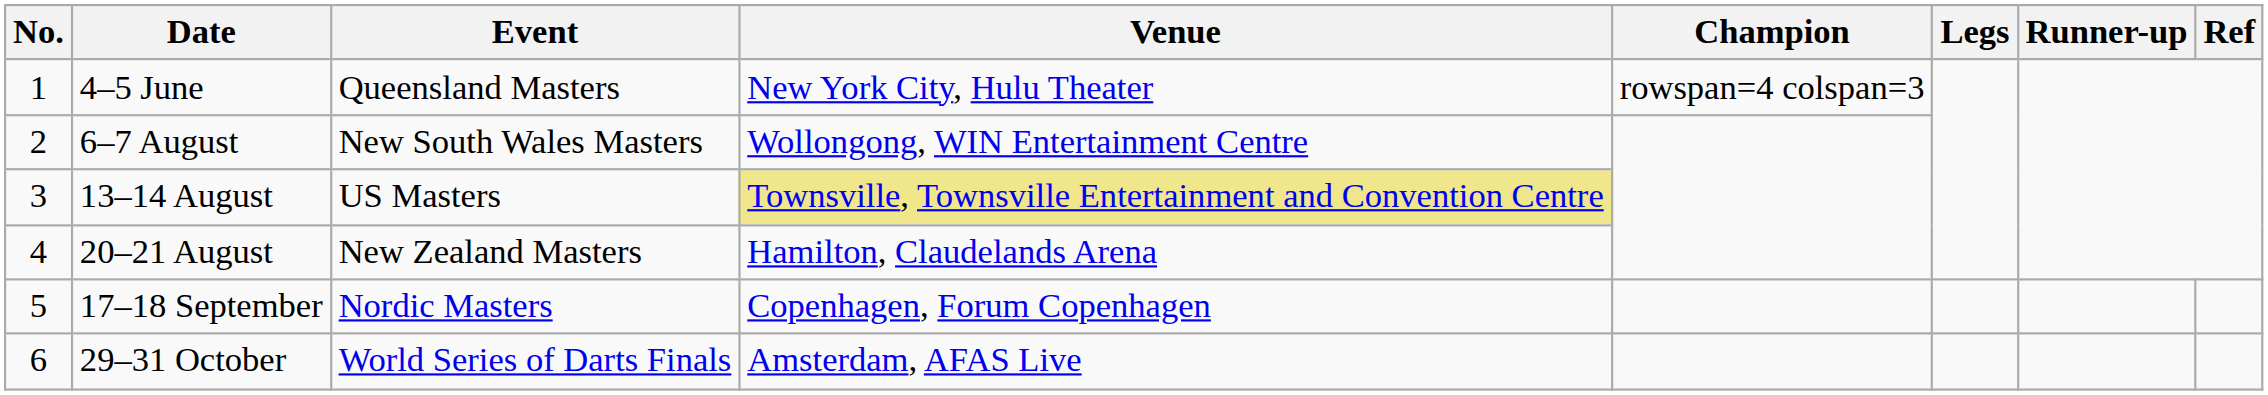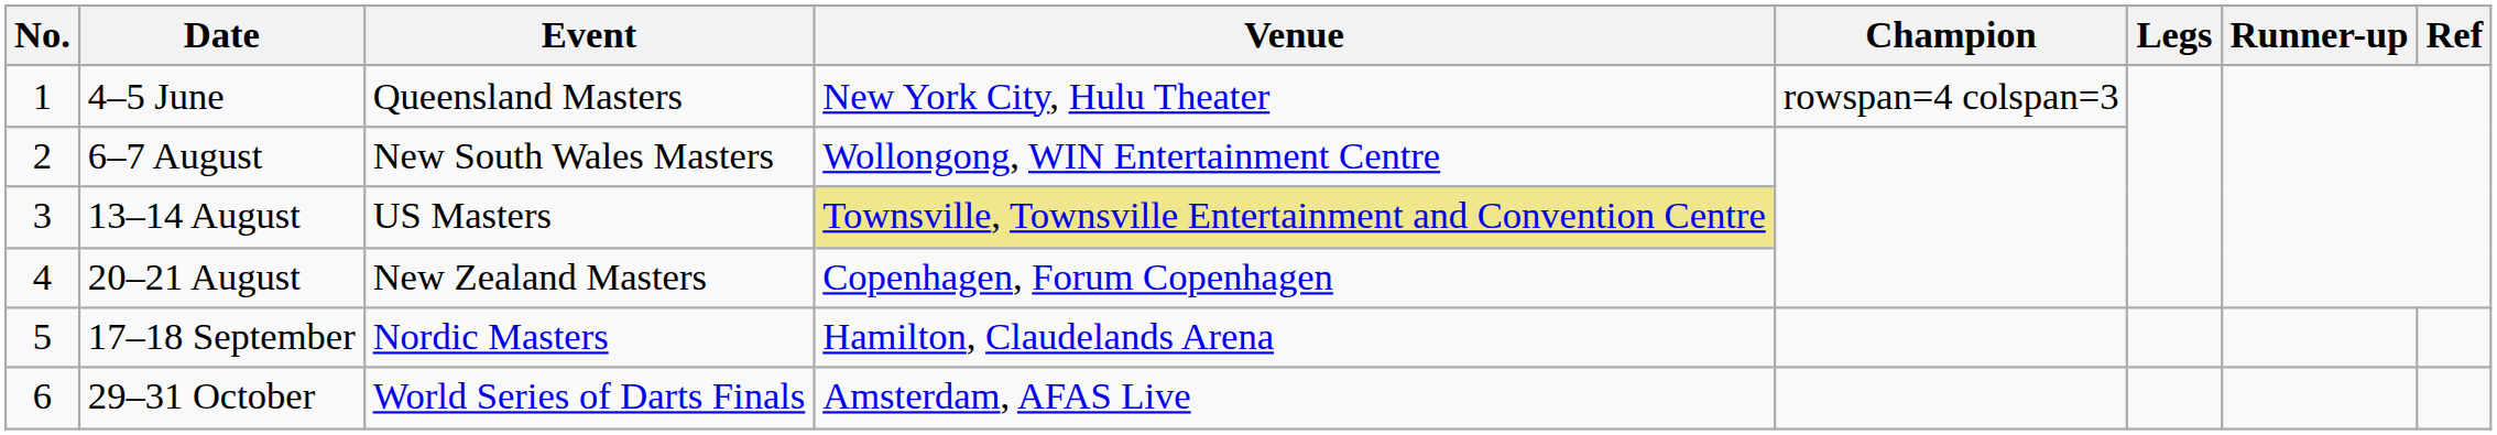20–21 August | Venue: Hamilton, Claudelands Arena -> Copenhagen, Forum Copenhagen
17–18 September | Venue: Copenhagen, Forum Copenhagen -> Hamilton, Claudelands Arena
